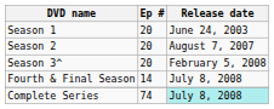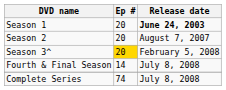Season 1 | Release date: normal -> bold
Season 3^ | Ep #: no background -> gold background
Complete Series | Release date: paleturquoise background -> no background
